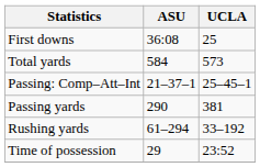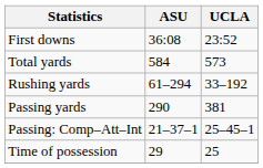First downs | UCLA: 25 -> 23:52
rows swapped: Rushing yards <-> Passing: Comp–Att–Int
Time of possession | UCLA: 23:52 -> 25
